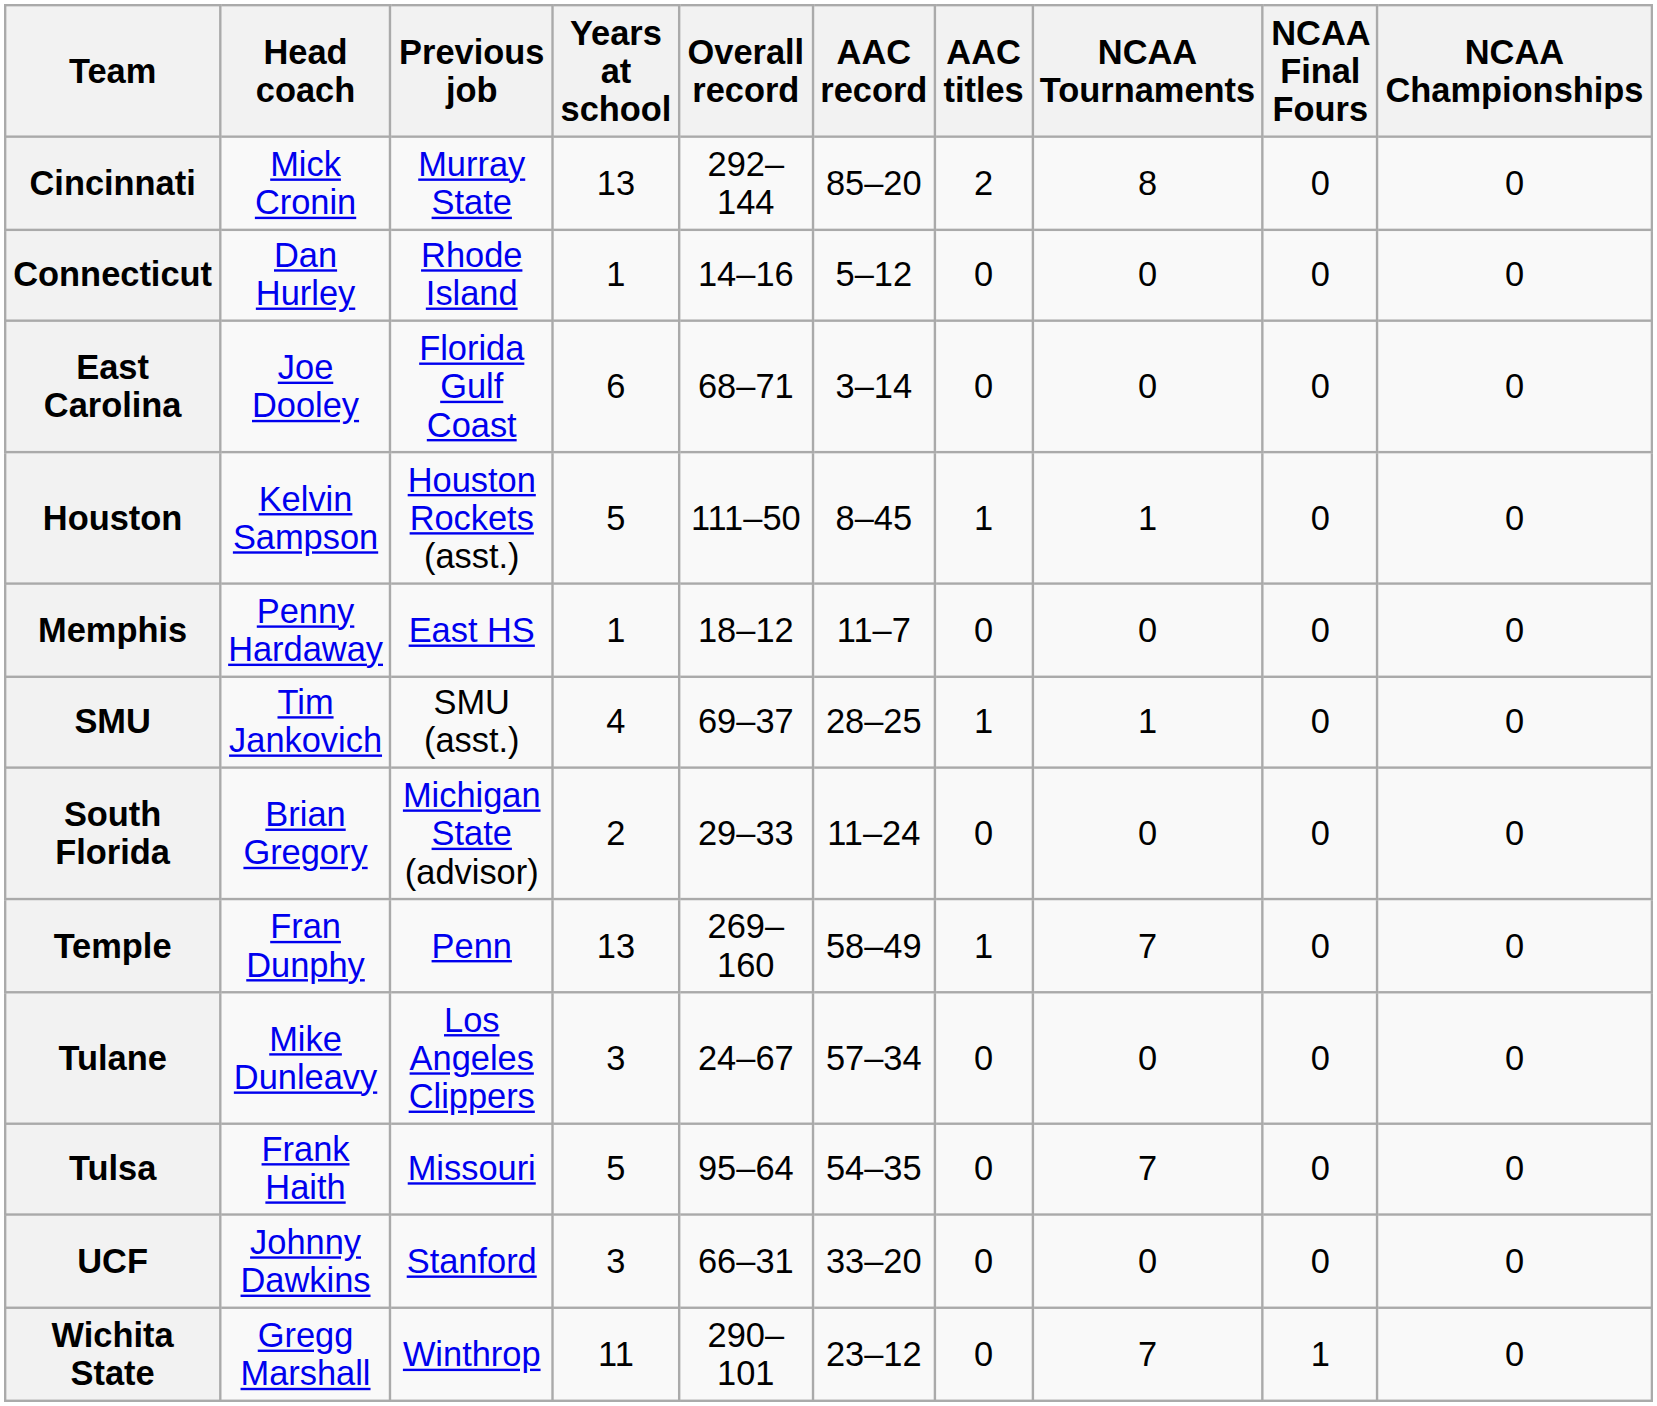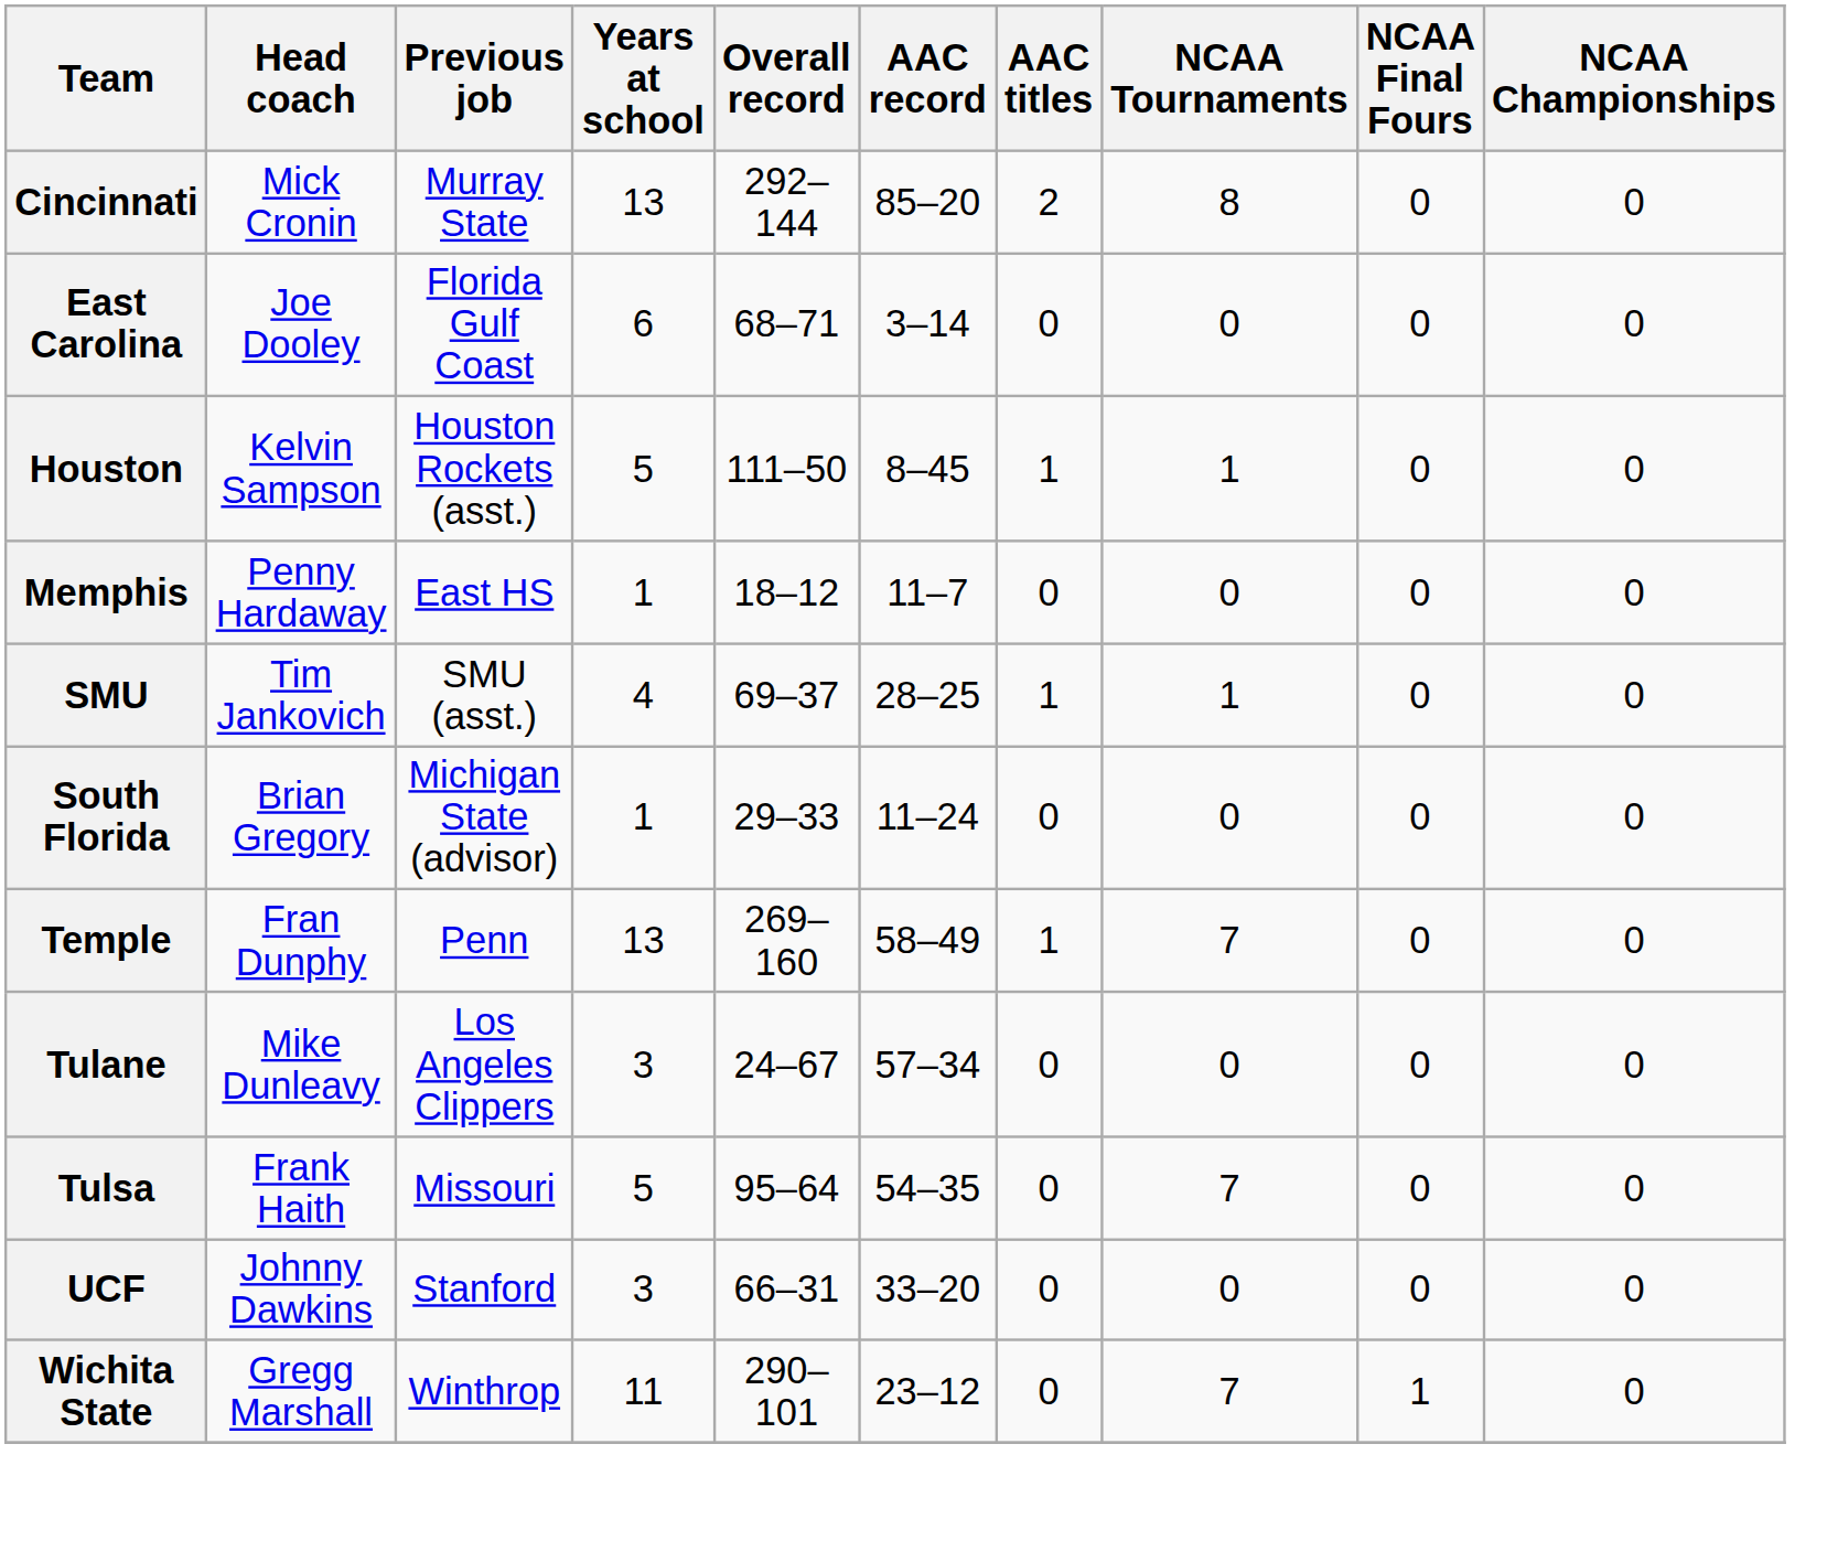- row: Connecticut | Dan Hurley | Rhode Island | 1 | 14–16 | 5–12 | 0 | 0 | 0 | 0
South Florida | Years at school: 2 -> 1
